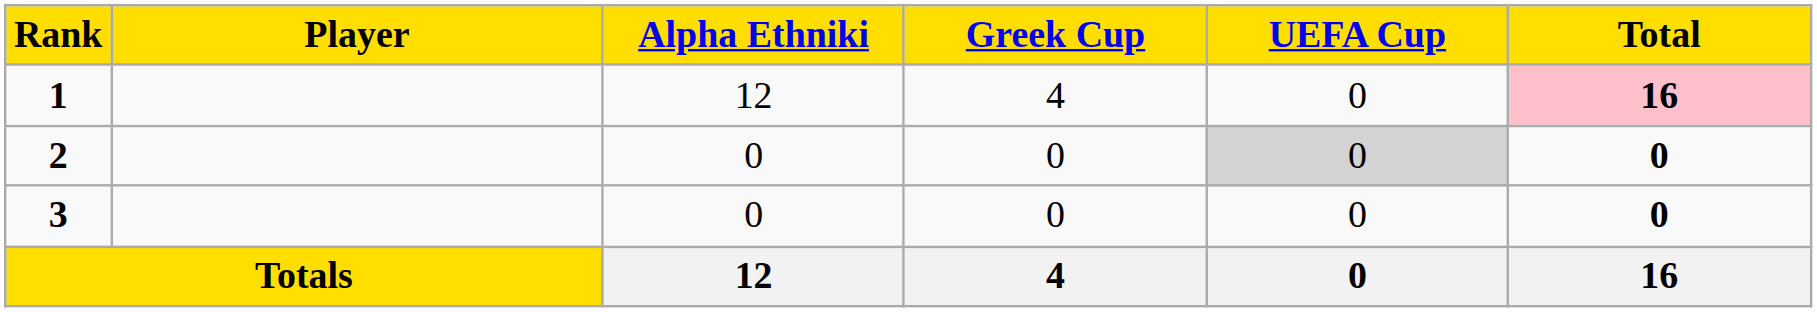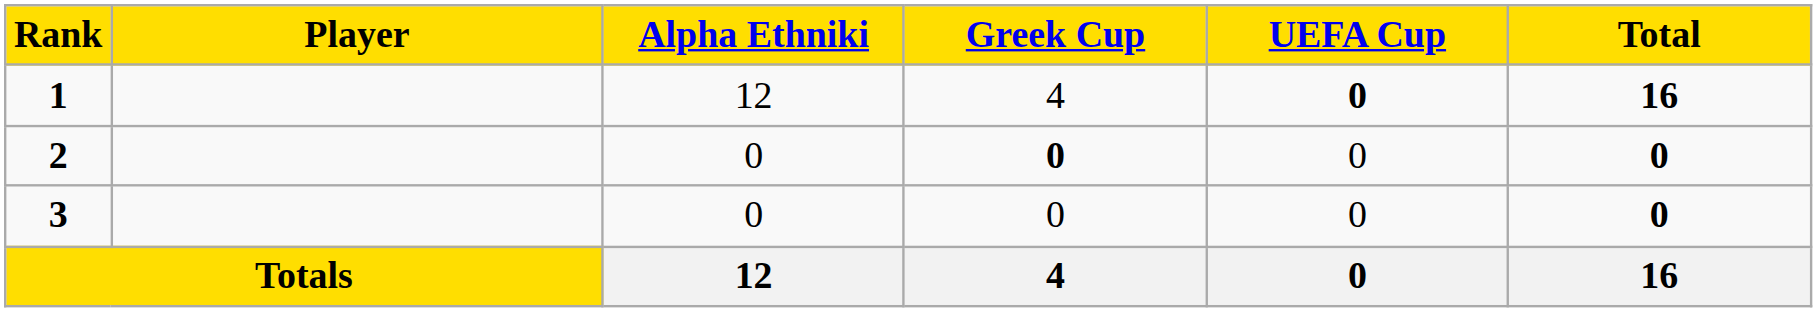1 | UEFA Cup: normal -> bold
1 | Total: pink background -> no background
2 | Greek Cup: normal -> bold
2 | UEFA Cup: lightgrey background -> no background
